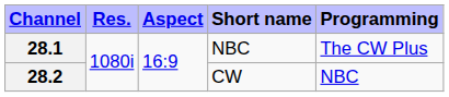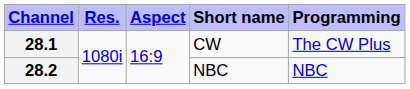28.1 | Short name: NBC -> CW
28.2 | Short name: CW -> NBC
